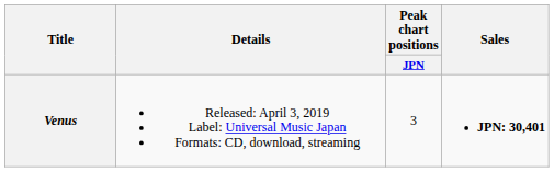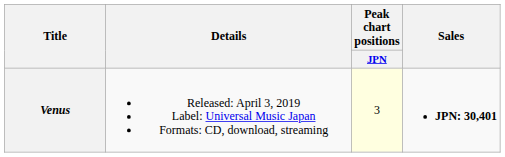Venus | Peak chart positions / JPN: no background -> lightyellow background
